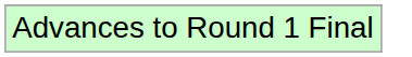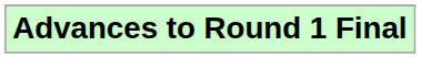row 1 | column 1: normal -> bold
